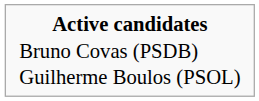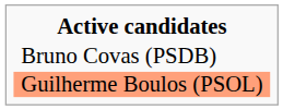row 3 | column 1: no background -> lightsalmon background
